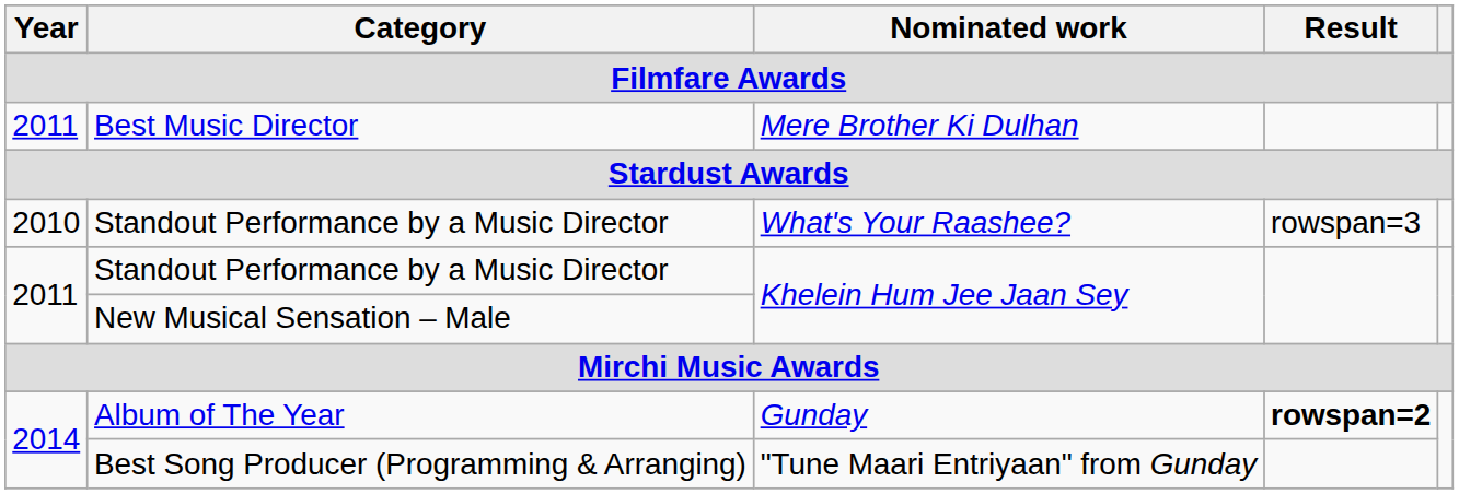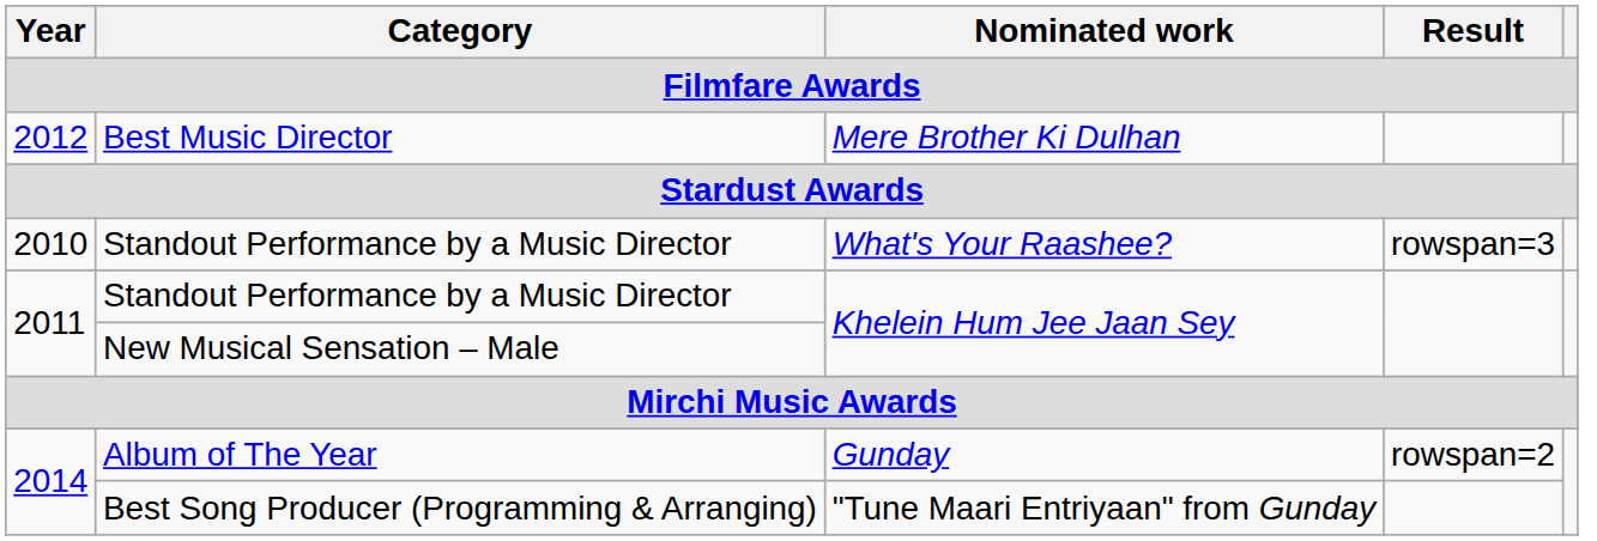Best Music Director | Year: 2011 -> 2012
Album of The Year | Result: bold -> normal
